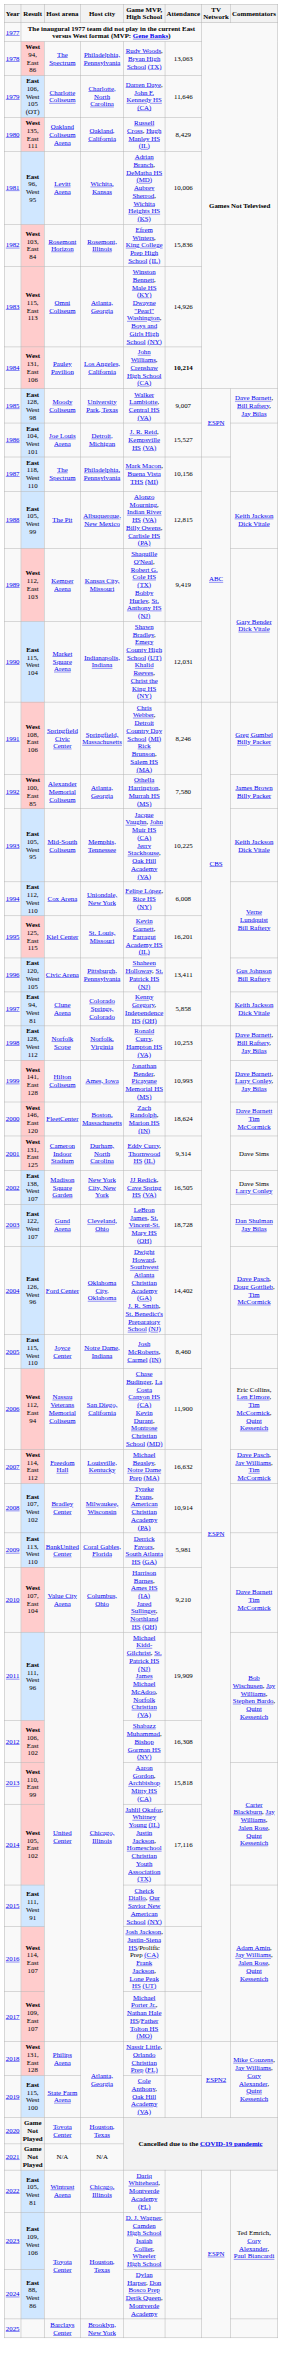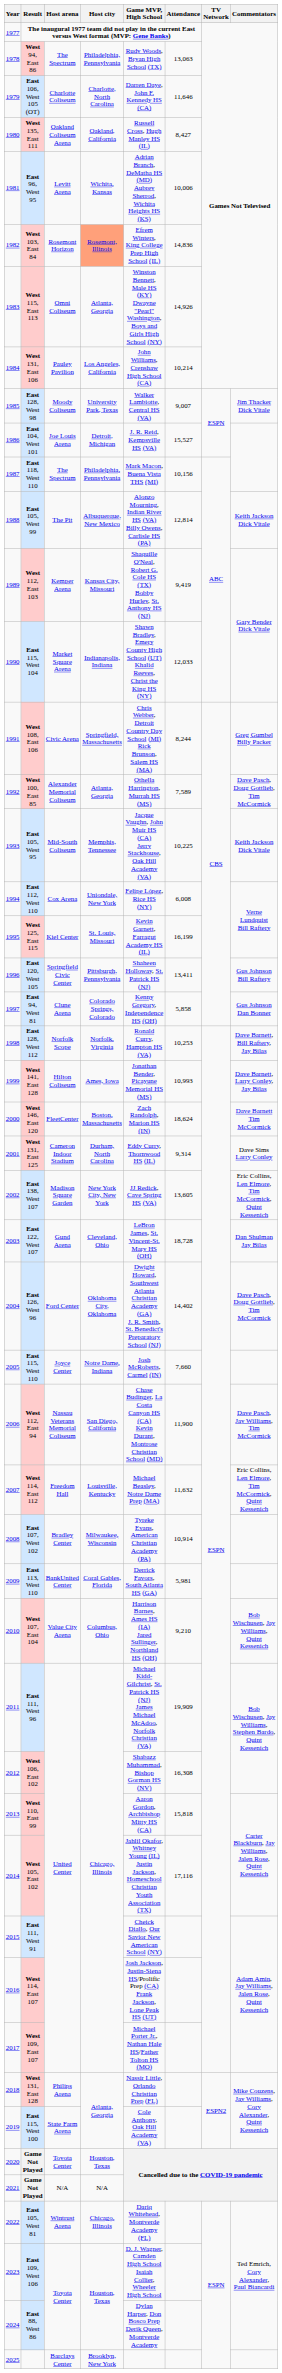West 135, East 111 | Attendance: 8,429 -> 8,427
West 103, East 84 | Host city: no background -> lightsalmon background
West 103, East 84 | Attendance: 15,836 -> 14,836
West 131, East 106 | Attendance: bold -> normal
East 128, West 98 | Commentators: Dave Barnett, Bill Raftery, Jay Bilas -> Jim Thacker Dick Vitale
East 105, West 99 | Attendance: 12,815 -> 12,814
East 115, West 104 | Attendance: 12,031 -> 12,033
West 108, East 106 | Host arena: Springfield Civic Center -> Civic Arena
West 108, East 106 | Attendance: 8,246 -> 8,244
West 100, East 85 | Attendance: 7,580 -> 7,589
West 100, East 85 | Commentators: James Brown Billy Packer -> Dave Pasch, Doug Gottlieb, Tim McCormick
West 125, East 115 | Attendance: 16,201 -> 16,199
East 120, West 105 | Host arena: Civic Arena -> Springfield Civic Center
East 94, West 81 | Commentators: Keith Jackson Dick Vitale -> Gus Johnson Dan Bonner
West 131, East 125 | Commentators: Dave Sims -> Dave Sims Larry Conley
East 138, West 107 | Attendance: 16,505 -> 13,605
East 138, West 107 | Commentators: Dave Sims Larry Conley -> Eric Collins, Len Elmore, Tim McCormick, Quint Kessenich
East 115, West 110 | Attendance: 8,460 -> 7,660
West 112, East 94 | Commentators: Eric Collins, Len Elmore, Tim McCormick, Quint Kessenich -> Dave Pasch, Jay Williams, Tim McCormick
West 114, East 112 | Attendance: 16,632 -> 11,632
West 114, East 112 | Commentators: Dave Pasch, Jay Williams, Tim McCormick -> Eric Collins, Len Elmore, Tim McCormick, Quint Kessenich
West 107, East 104 | Commentators: Dave Barnett Tim McCormick -> Bob Wischusen, Jay Williams, Quint Kessenich
